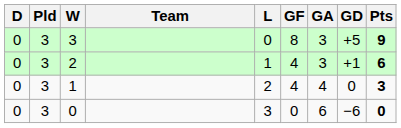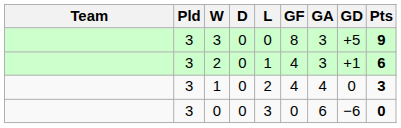columns swapped: Team <-> D
